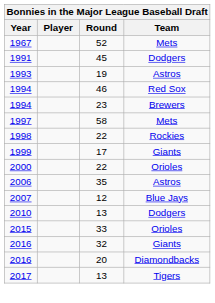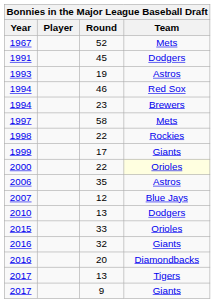2000 / 22 | Team: no background -> lightyellow background
+ row: 2017 | 9 | Giants
